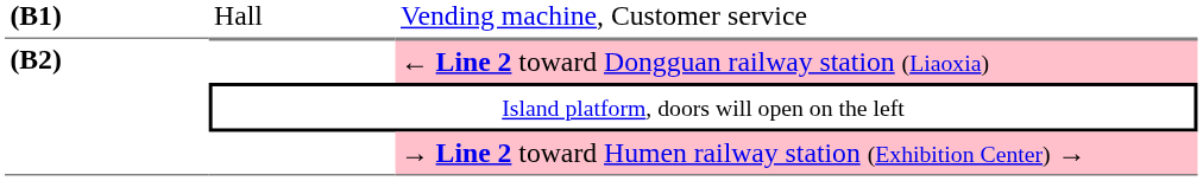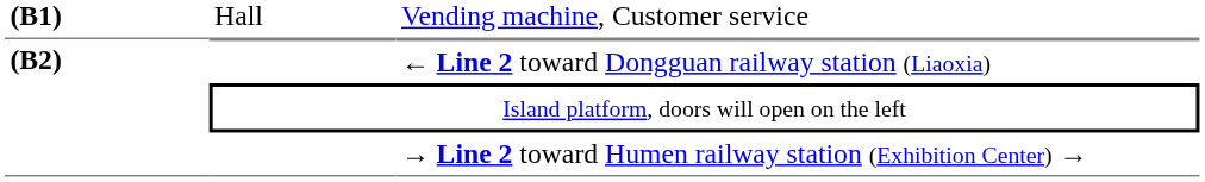← Line 2 toward Dongguan railway station (Liaoxia) | column 3: pink background -> no background
→ Line 2 toward Humen railway station (Exhibition Center) → | column 3: pink background -> no background
